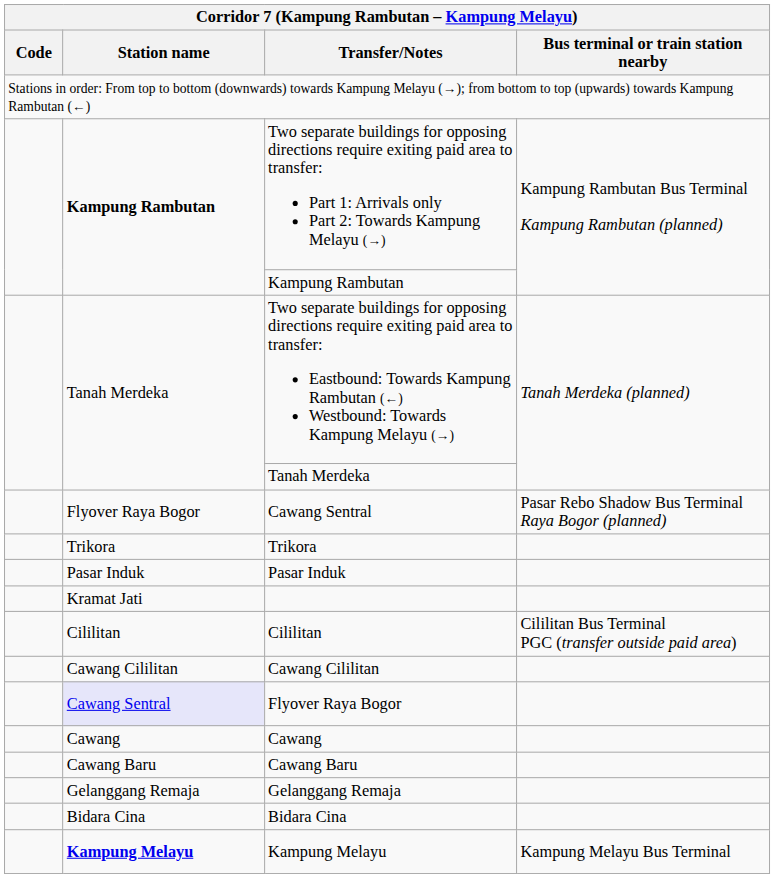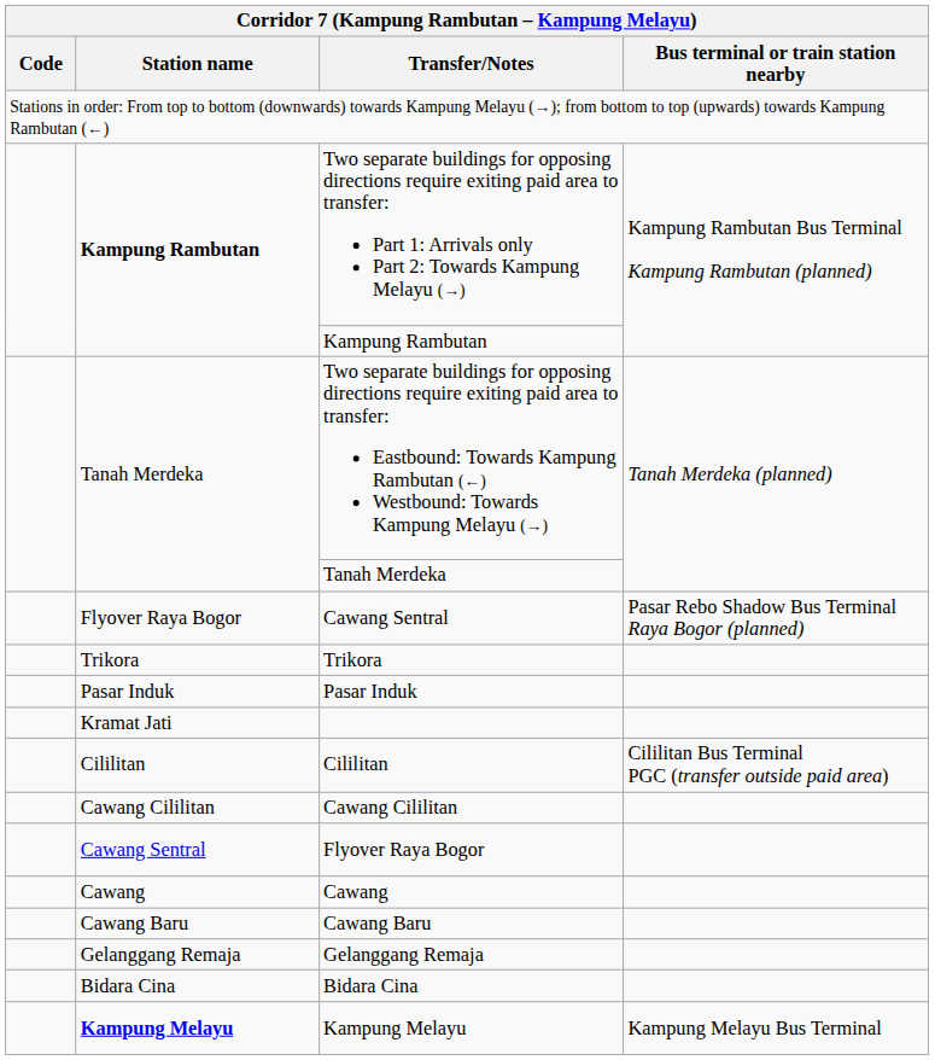row 14 | Station name: lavender background -> no background
